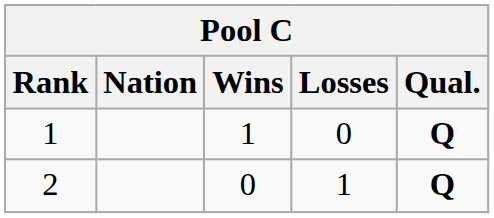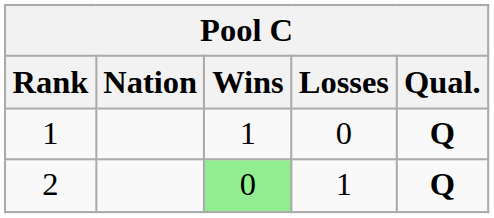2 | Wins: no background -> lightgreen background
